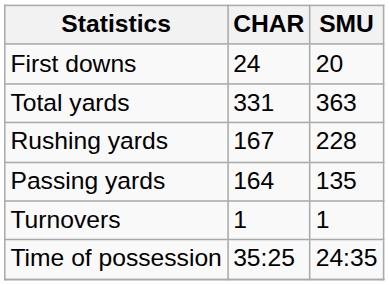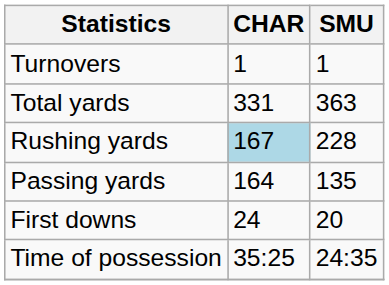rows swapped: First downs <-> Turnovers
Rushing yards | CHAR: no background -> lightblue background
